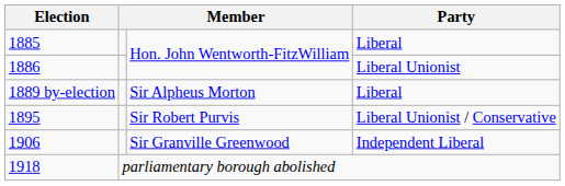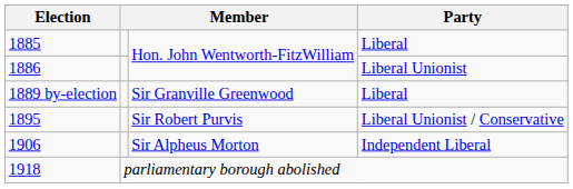1889 by-election | column 3: Sir Alpheus Morton -> Sir Granville Greenwood
1906 | column 3: Sir Granville Greenwood -> Sir Alpheus Morton
